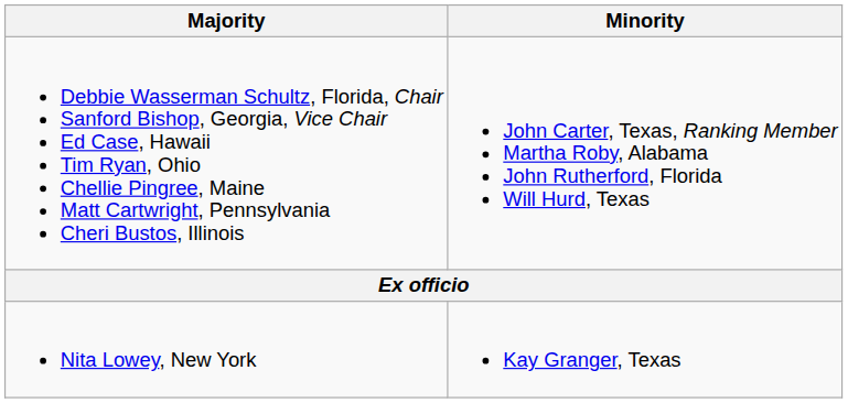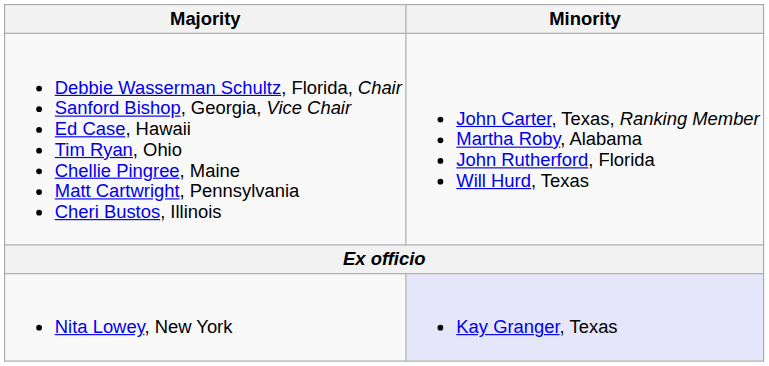Nita Lowey, New York | Minority: no background -> lavender background
